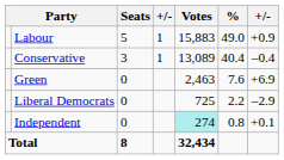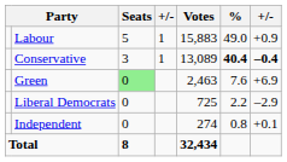Conservative | %: normal -> bold
Conservative | column 7: normal -> bold
Green | Seats: no background -> lightgreen background
Independent | Votes: paleturquoise background -> no background
